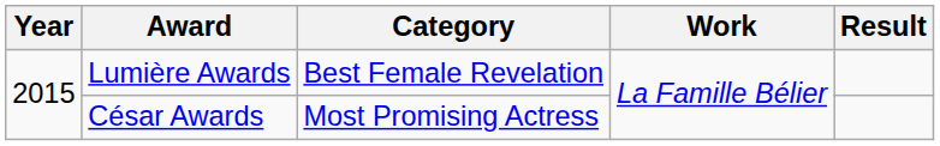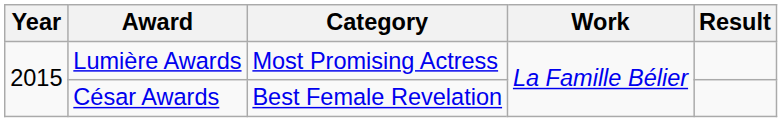Lumière Awards | Category: Best Female Revelation -> Most Promising Actress
César Awards | Category: Most Promising Actress -> Best Female Revelation
